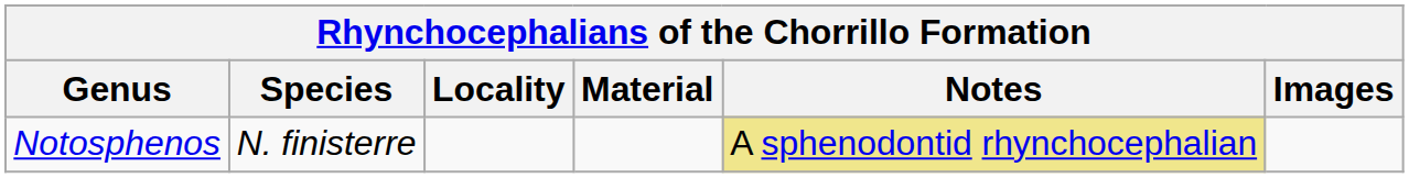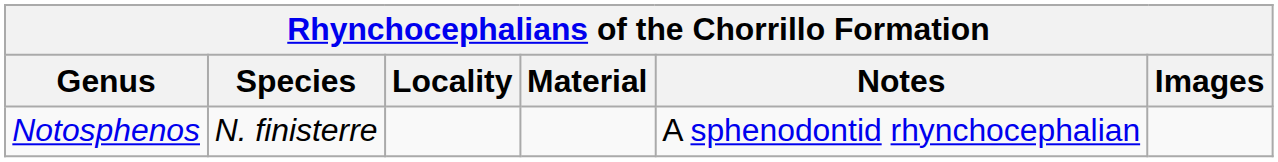Notosphenos | Notes: khaki background -> no background
